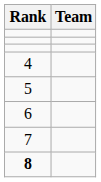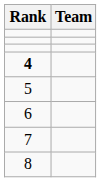row 5 | Rank: normal -> bold
row 9 | Rank: bold -> normal
